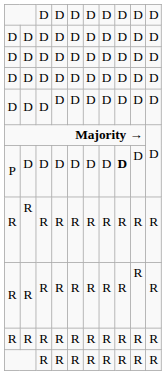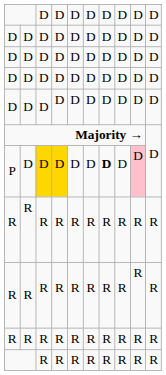P | column 3: no background -> gold background
P | column 4: no background -> gold background
P | column 7: normal -> bold
P | column 8: bold -> normal
P | column 9: no background -> pink background
